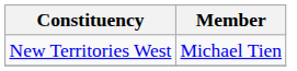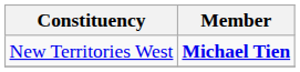New Territories West | Member: normal -> bold
